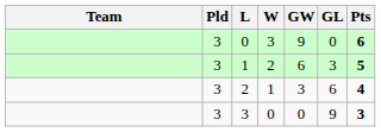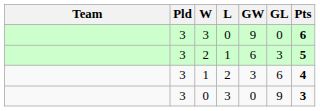columns swapped: W <-> L
